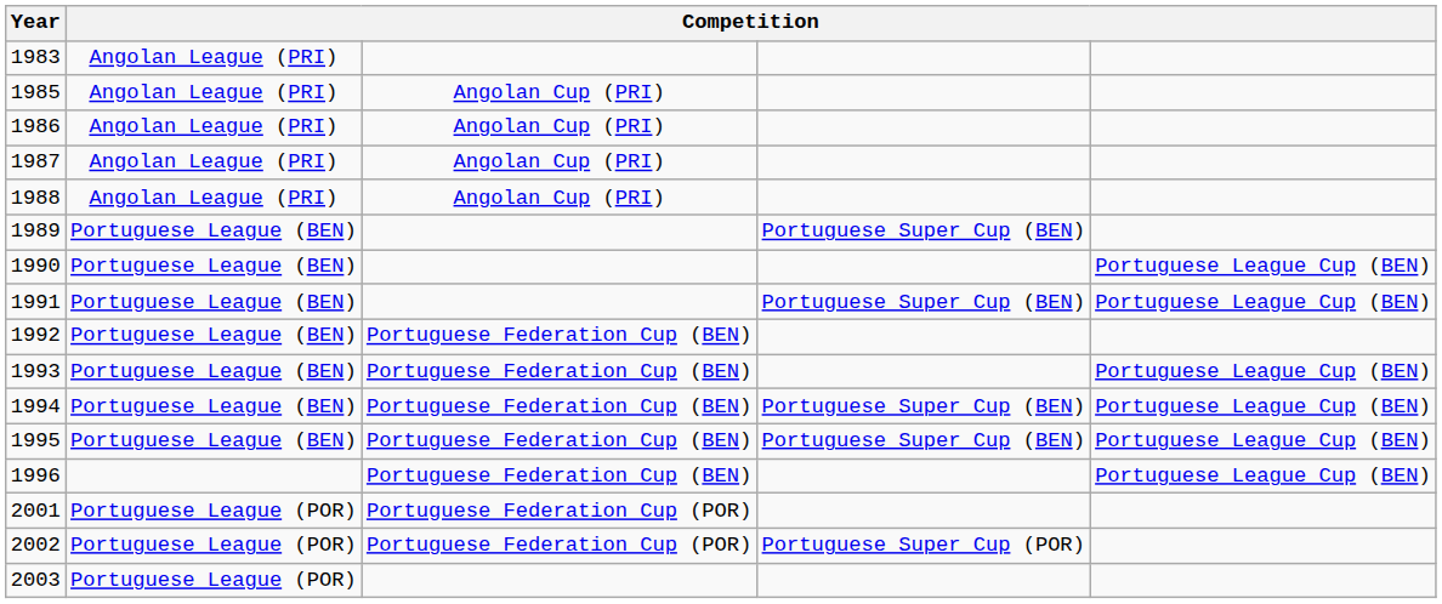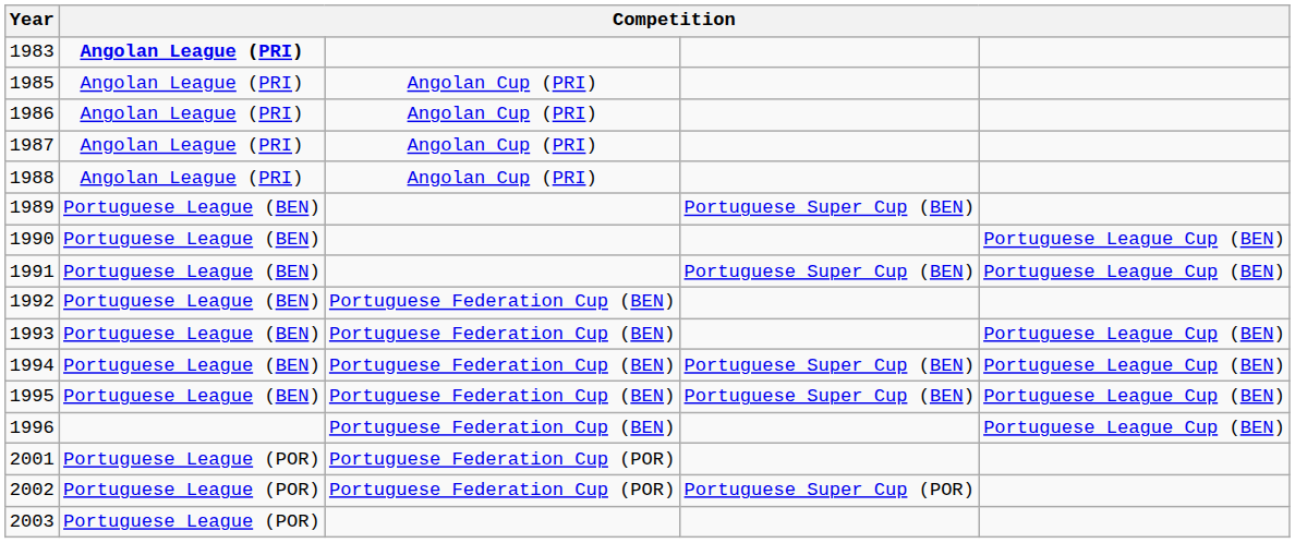1983 | column 2: normal -> bold
